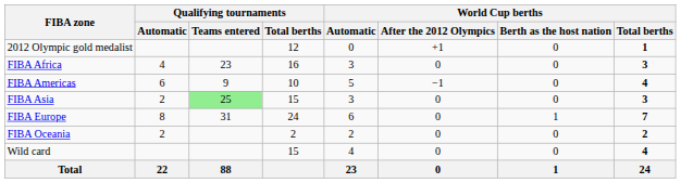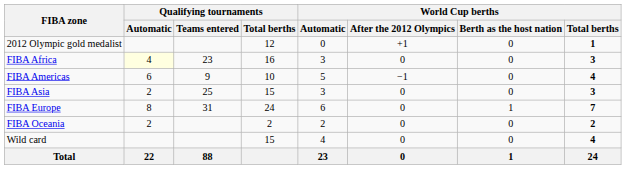FIBA Africa | Qualifying tournaments / Automatic: no background -> lightyellow background
FIBA Asia | Qualifying tournaments / Teams entered: lightgreen background -> no background
